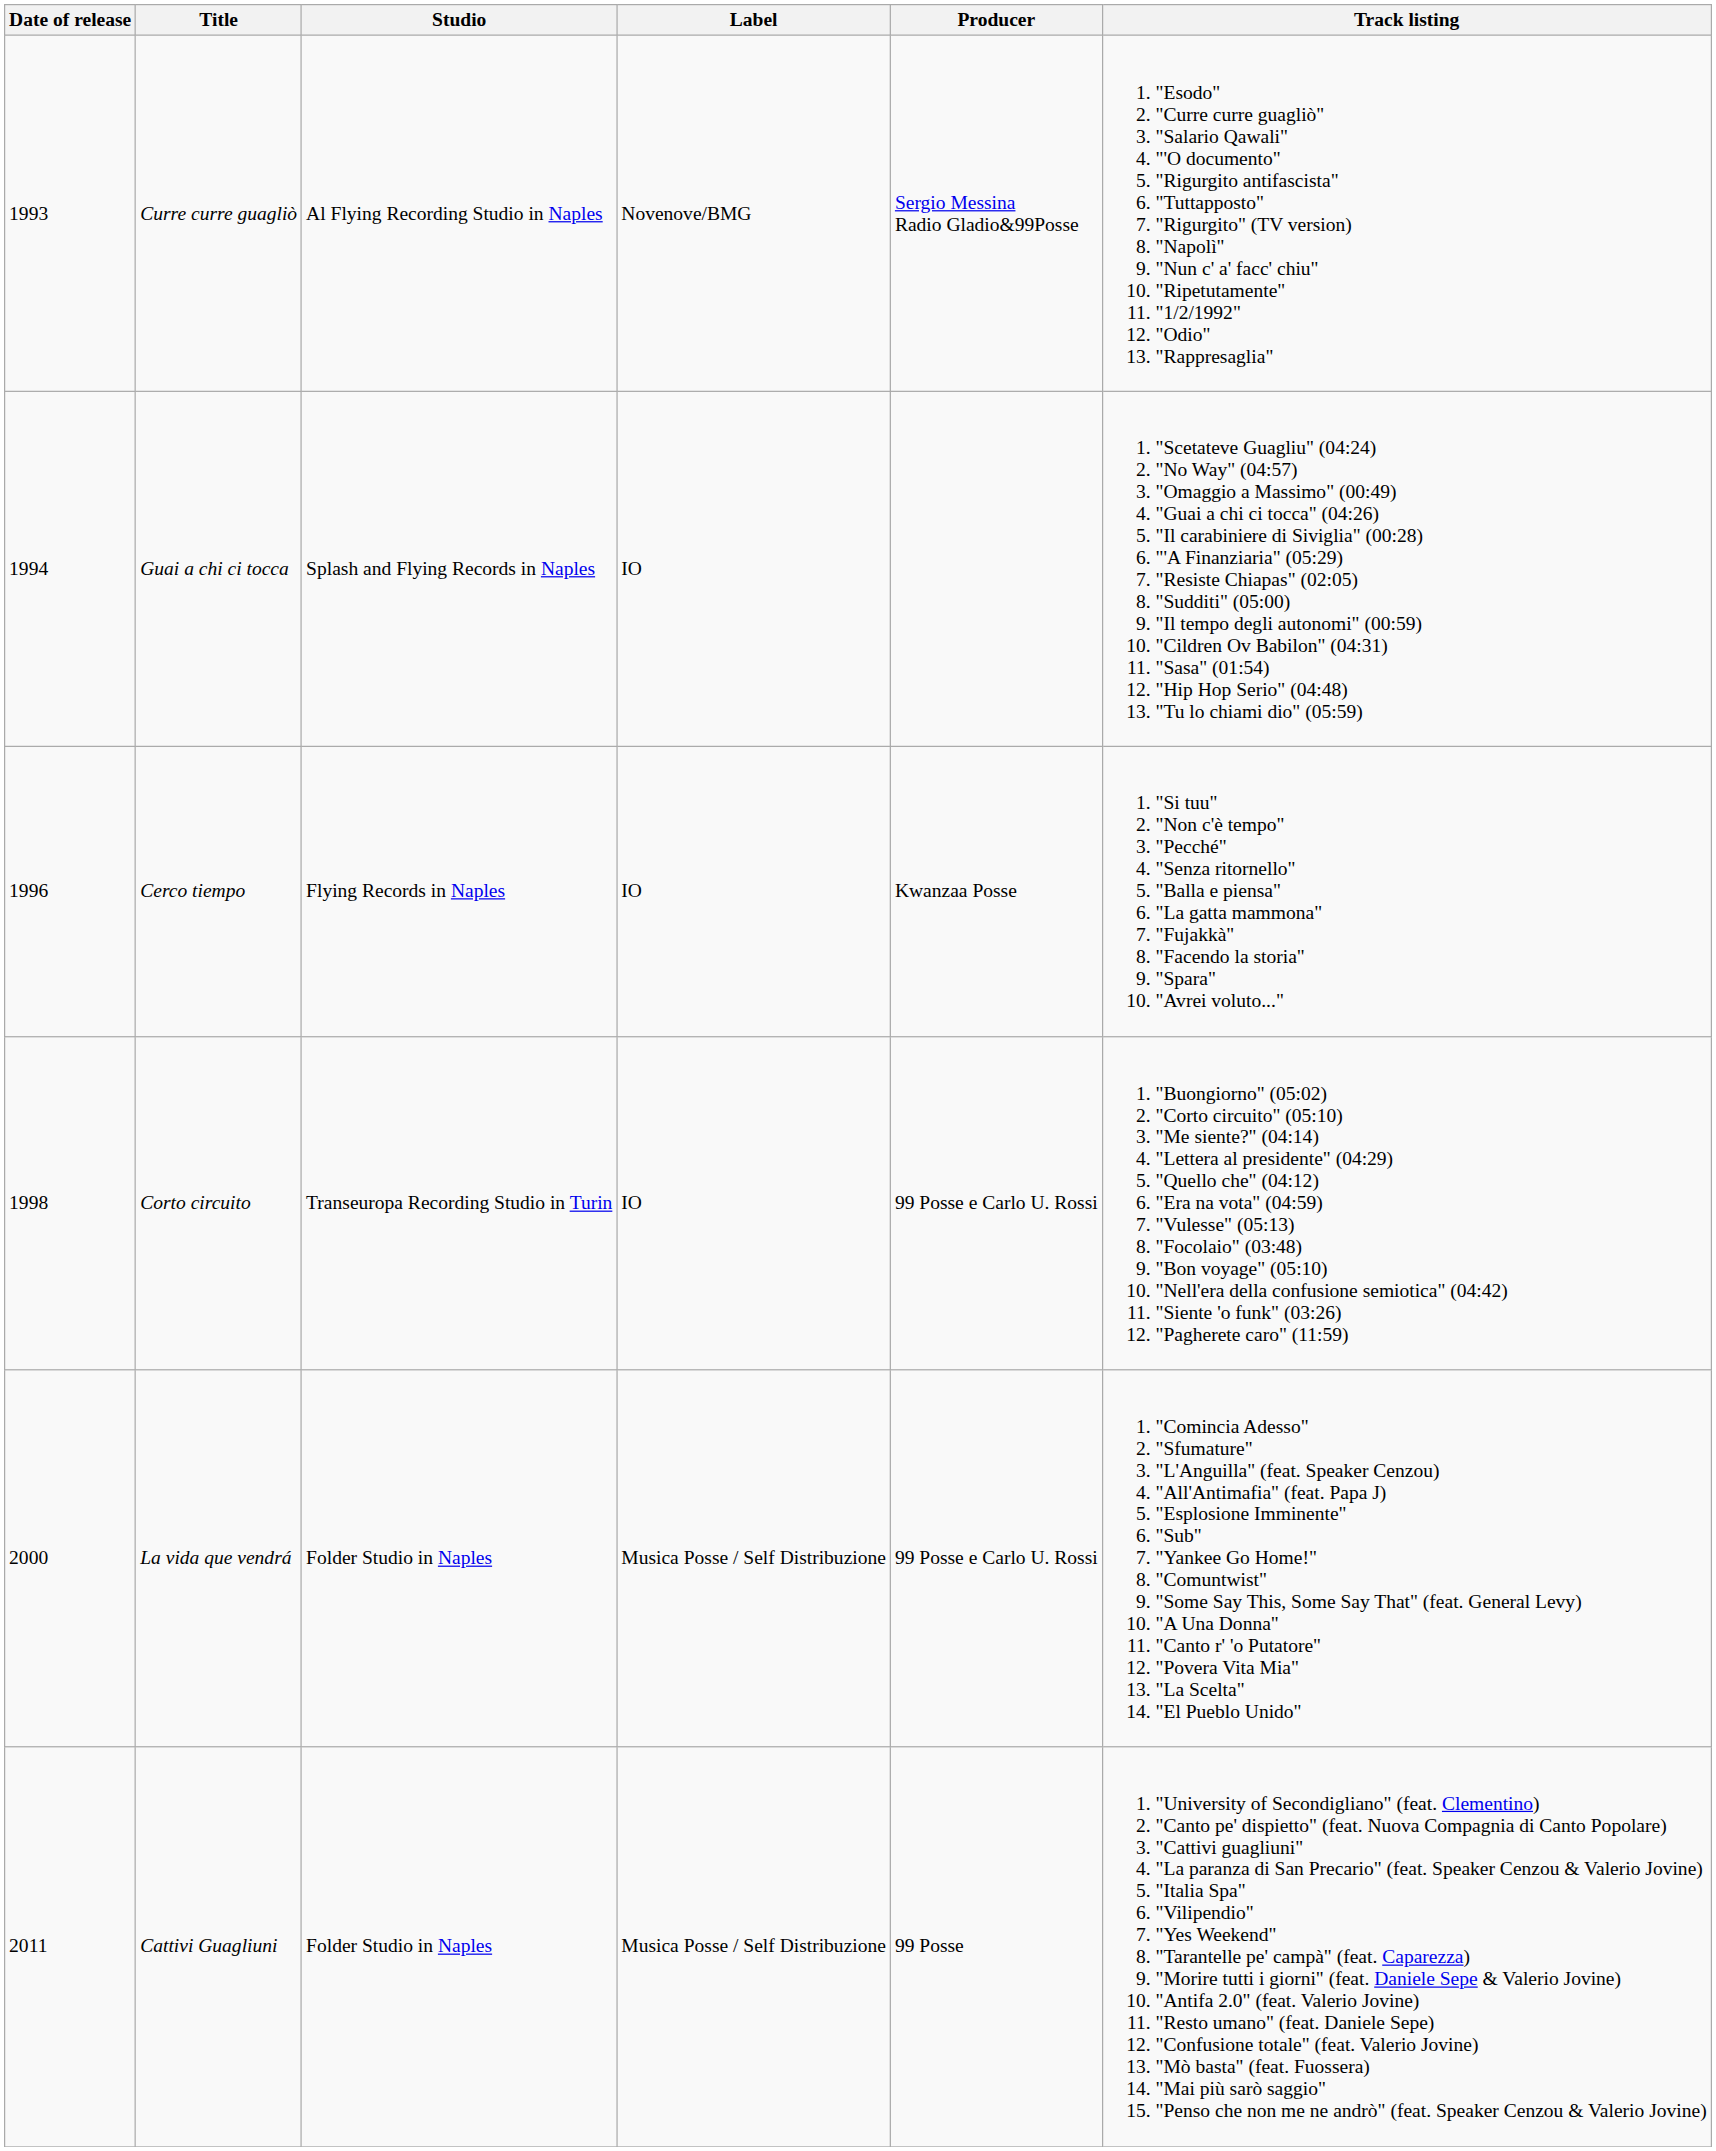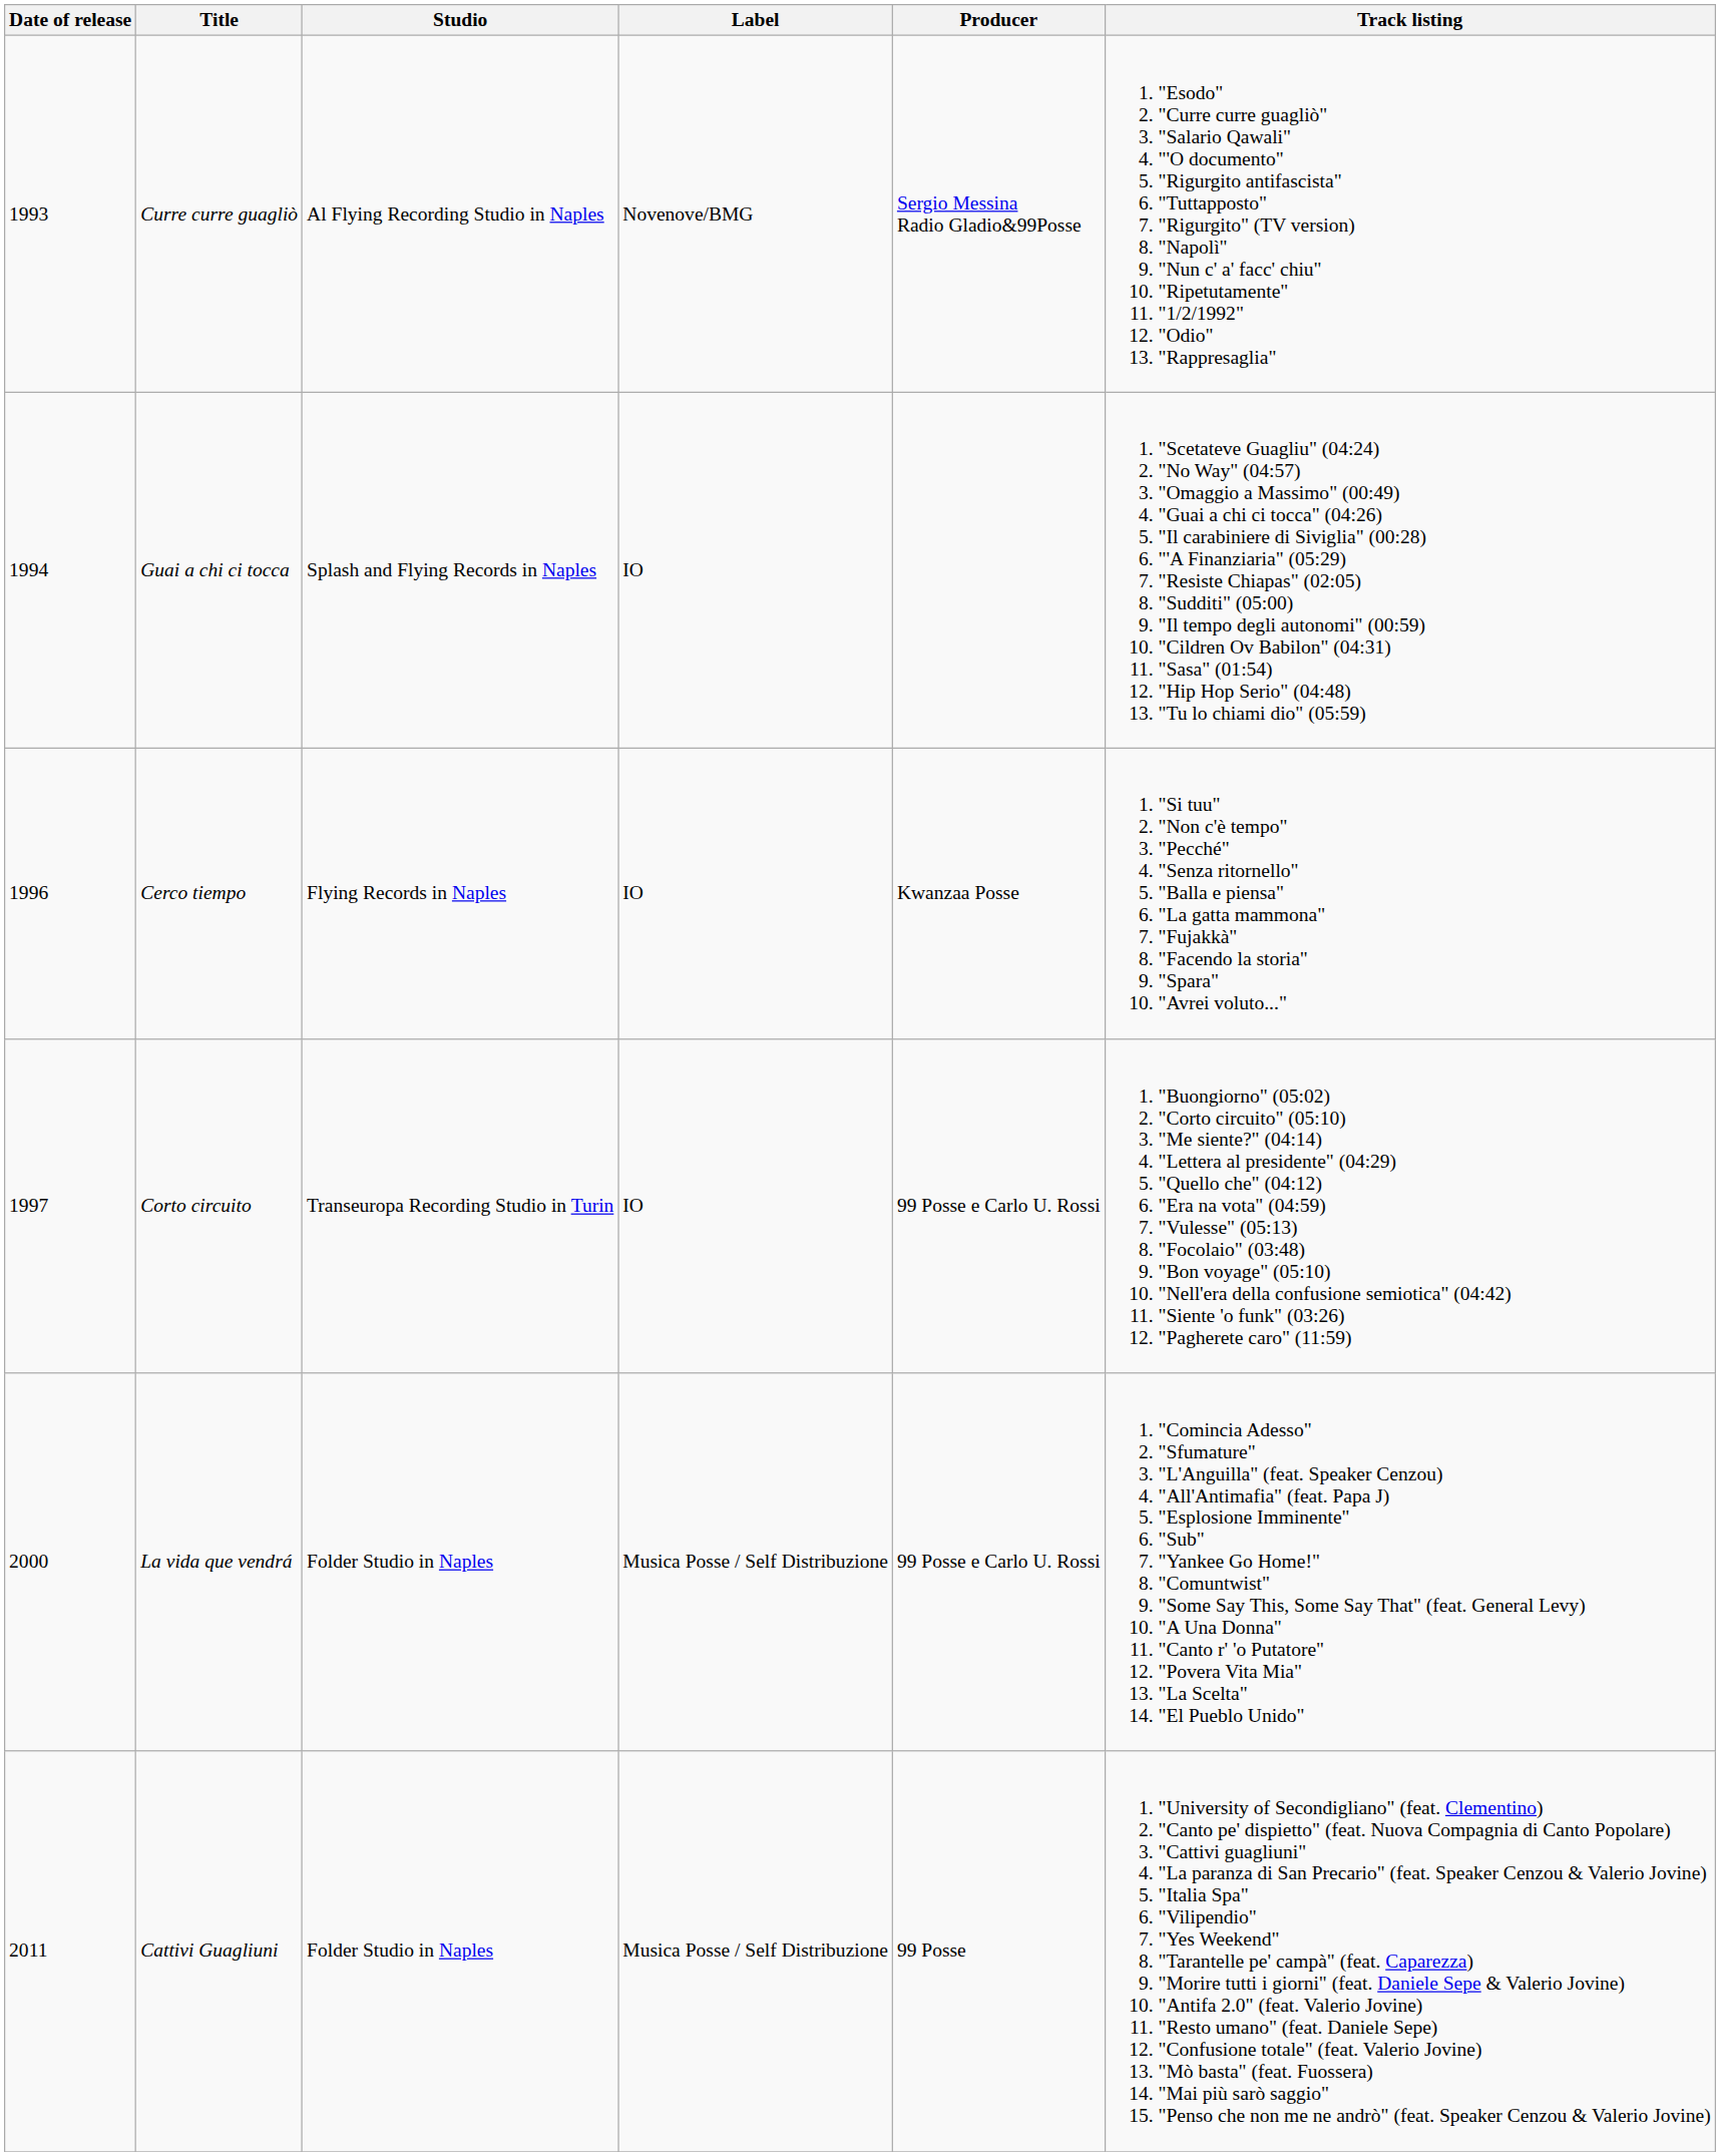Corto circuito | Date of release: 1998 -> 1997
